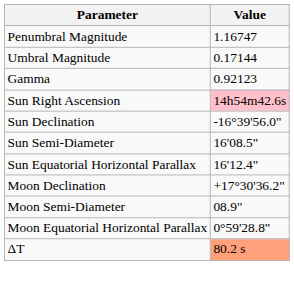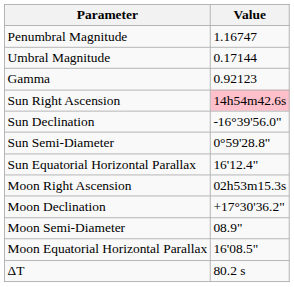Sun Semi-Diameter | Value: 16'08.5" -> 0°59'28.8"
+ row: Moon Right Ascension | 02h53m15.3s
Moon Equatorial Horizontal Parallax | Value: 0°59'28.8" -> 16'08.5"
ΔT | Value: lightsalmon background -> no background
